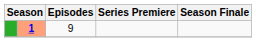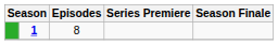row 2 | column 2: lightsalmon background -> no background
row 2 | Episodes: 9 -> 8
